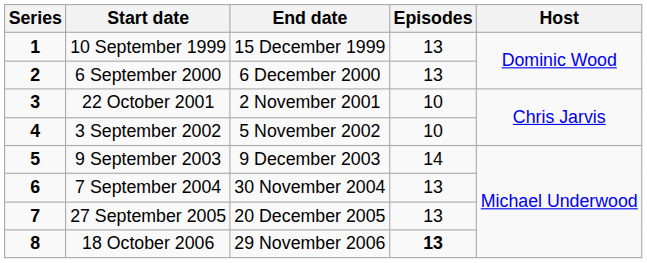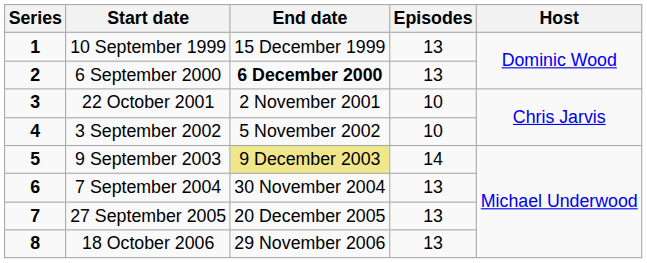6 September 2000 | End date: normal -> bold
9 September 2003 | End date: no background -> khaki background
18 October 2006 | Episodes: bold -> normal
